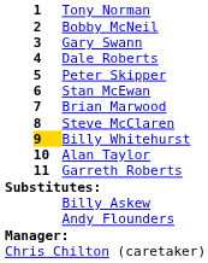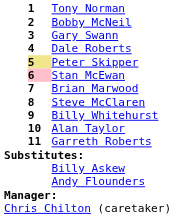Peter Skipper | column 1: no background -> khaki background
Stan McEwan | column 1: no background -> pink background
Billy Whitehurst | column 1: gold background -> no background
